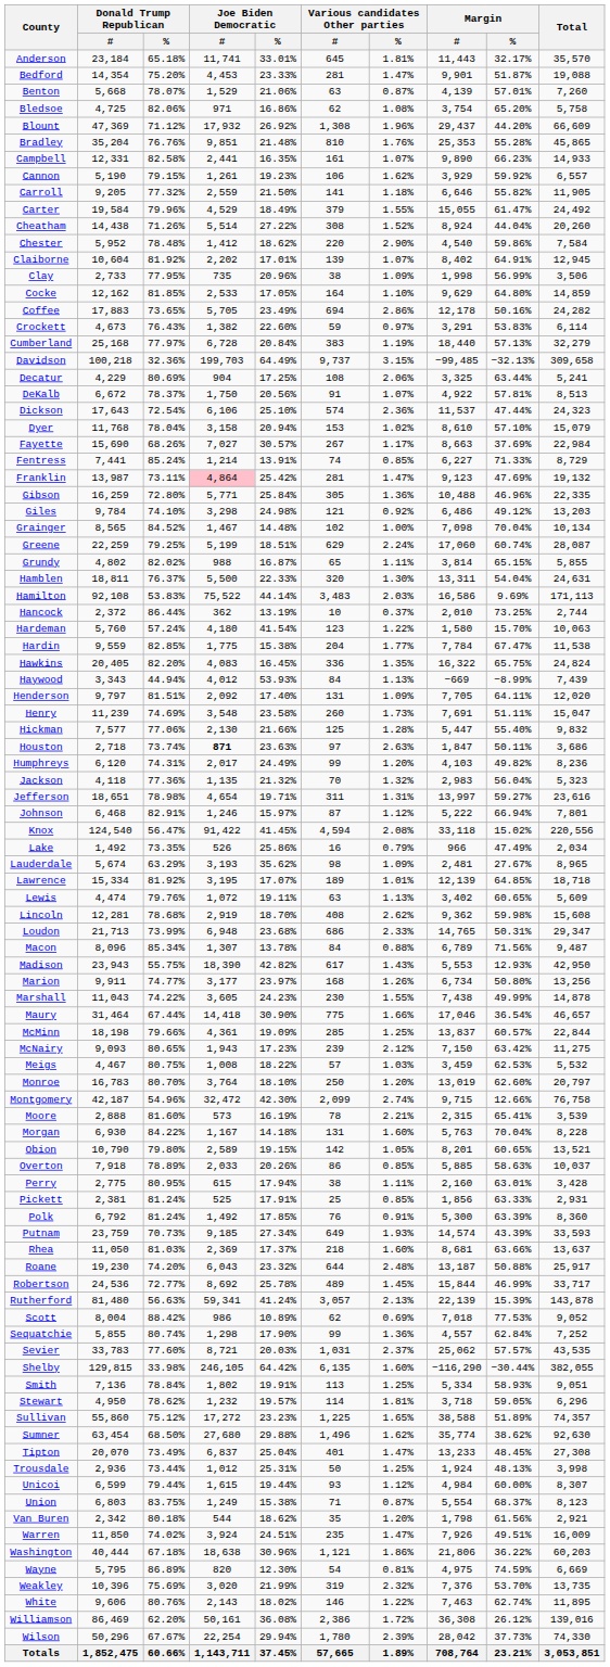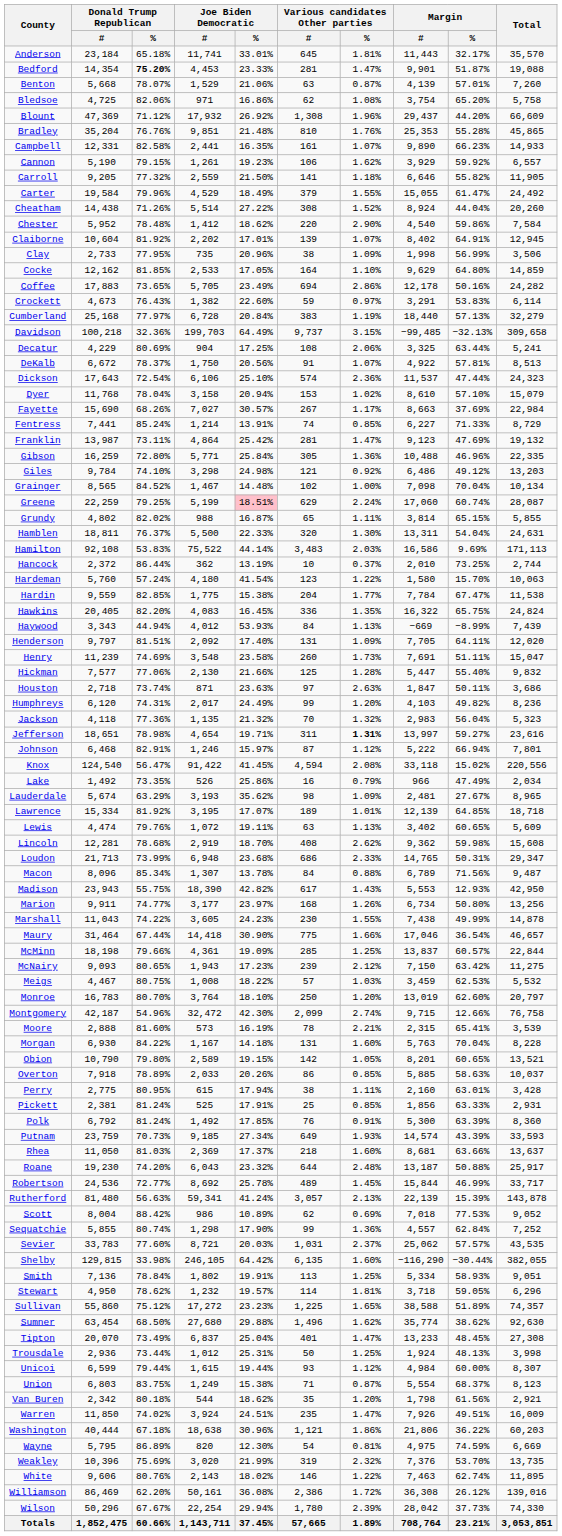Bedford | Donald Trump Republican / %: normal -> bold
Franklin | Joe Biden Democratic / #: pink background -> no background
Greene | Joe Biden Democratic / %: no background -> pink background
Houston | Joe Biden Democratic / #: bold -> normal
Jefferson | Various candidates Other parties / %: normal -> bold
